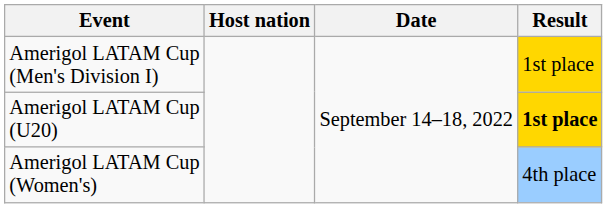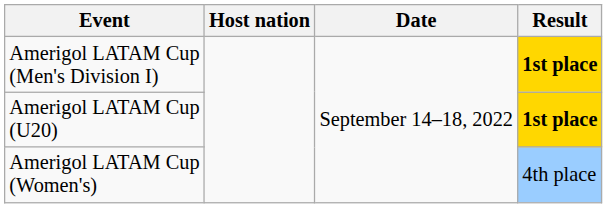Amerigol LATAM Cup (Men's Division I) | Result: normal -> bold
